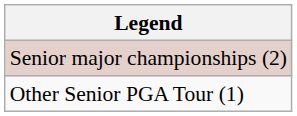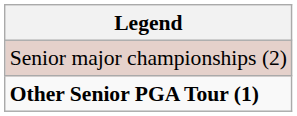row 3 | column 1: normal -> bold
